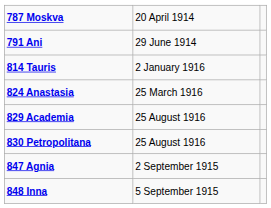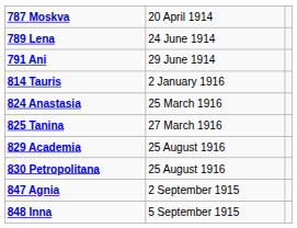+ row: 789 Lena | 24 June 1914
+ row: 825 Tanina | 27 March 1916
